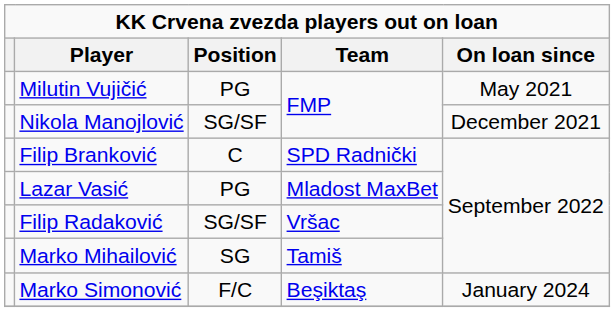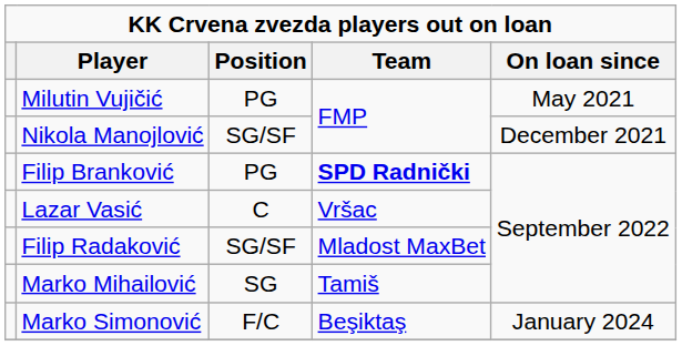Filip Branković | Position: C -> PG
Filip Branković | Team: normal -> bold
Lazar Vasić | Position: PG -> C
Lazar Vasić | Team: Mladost MaxBet -> Vršac
Filip Radaković | Team: Vršac -> Mladost MaxBet
